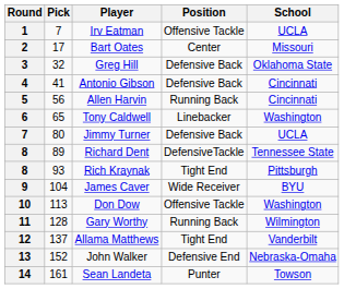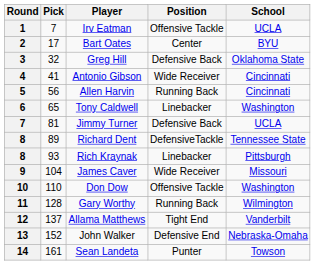Bart Oates | School: Missouri -> BYU
Antonio Gibson | Position: Defensive Back -> Wide Receiver
Jimmy Turner | Pick: 80 -> 81
Rich Kraynak | Position: Tight End -> Linebacker
James Caver | School: BYU -> Missouri
Don Dow | Pick: 113 -> 110
